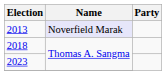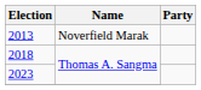2013 | Name: lavender background -> no background
